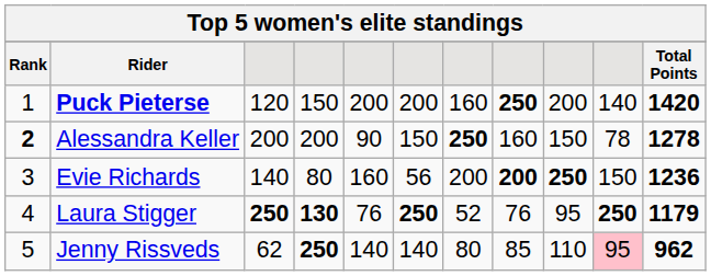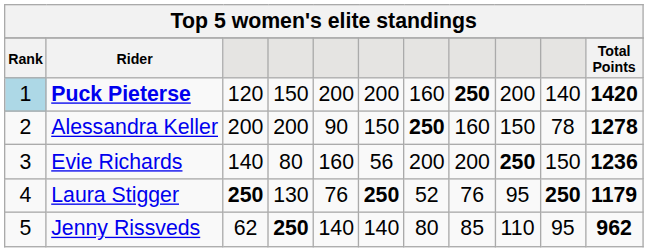Puck Pieterse | Rank: no background -> lightblue background
Alessandra Keller | Rank: bold -> normal
Evie Richards | column 8: bold -> normal
Laura Stigger | column 4: bold -> normal
Jenny Rissveds | column 10: pink background -> no background
